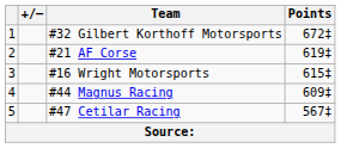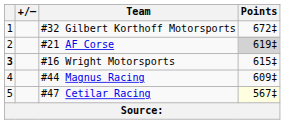#21 AF Corse | Points: no background -> lightgrey background
#16 Wright Motorsports | column 1: normal -> bold
#47 Cetilar Racing | Points: no background -> lightyellow background
